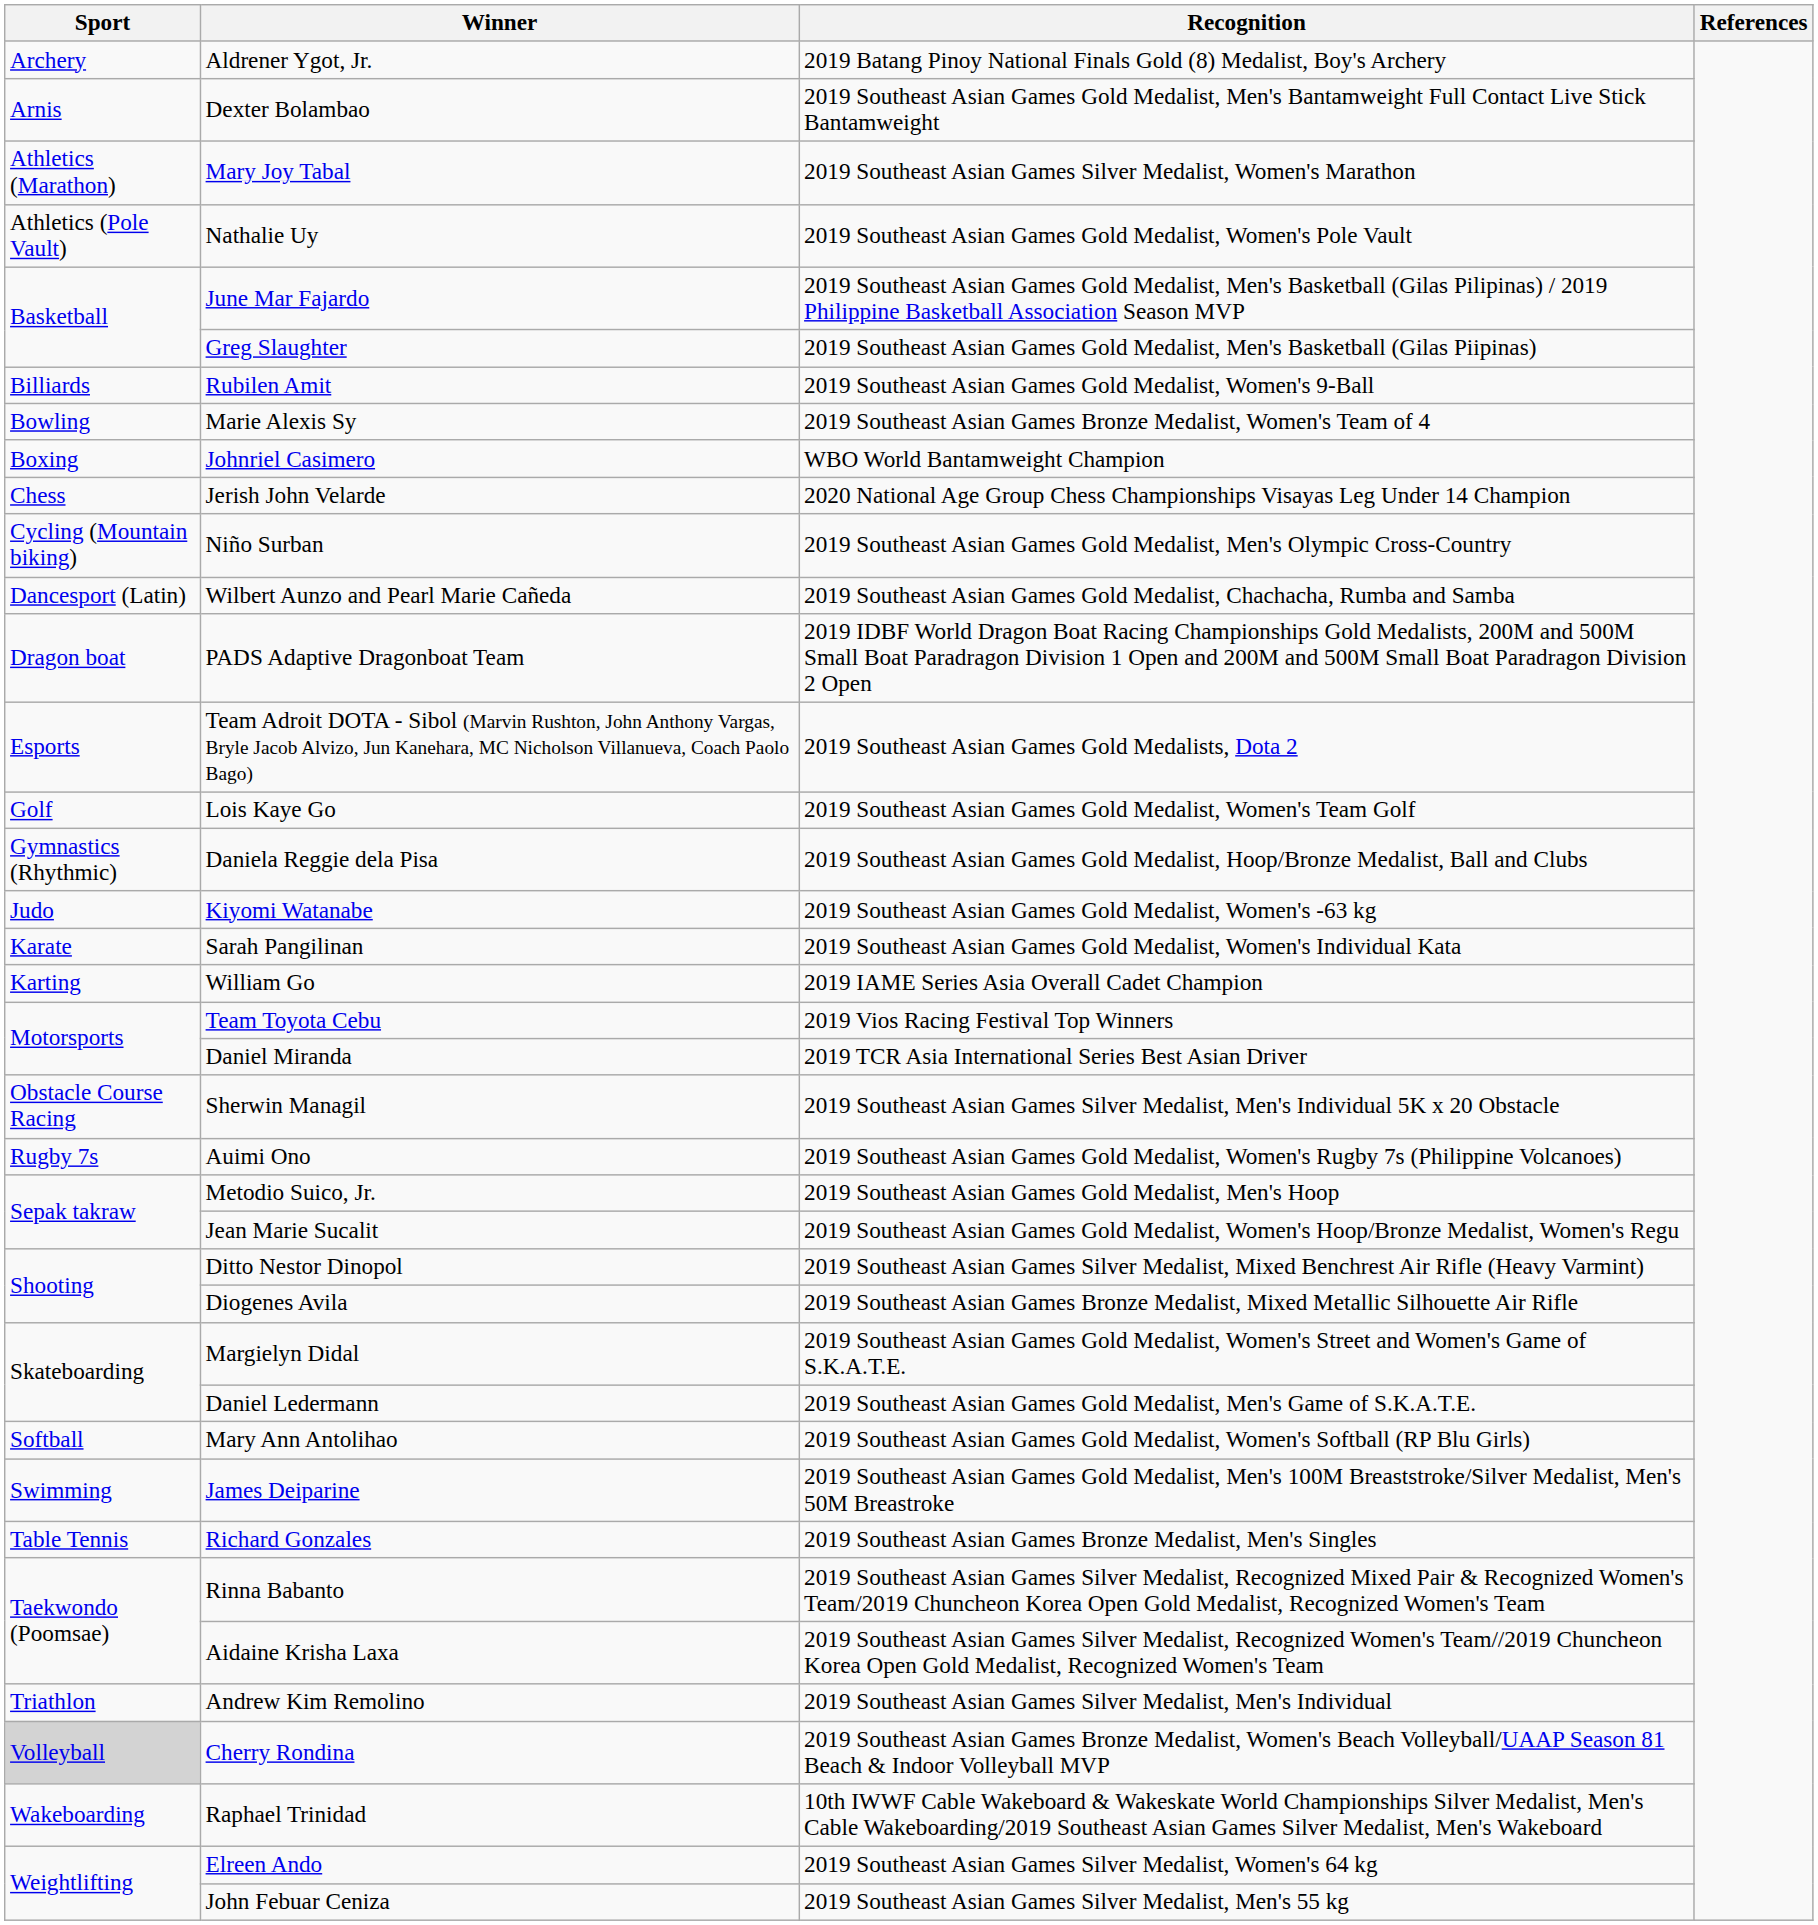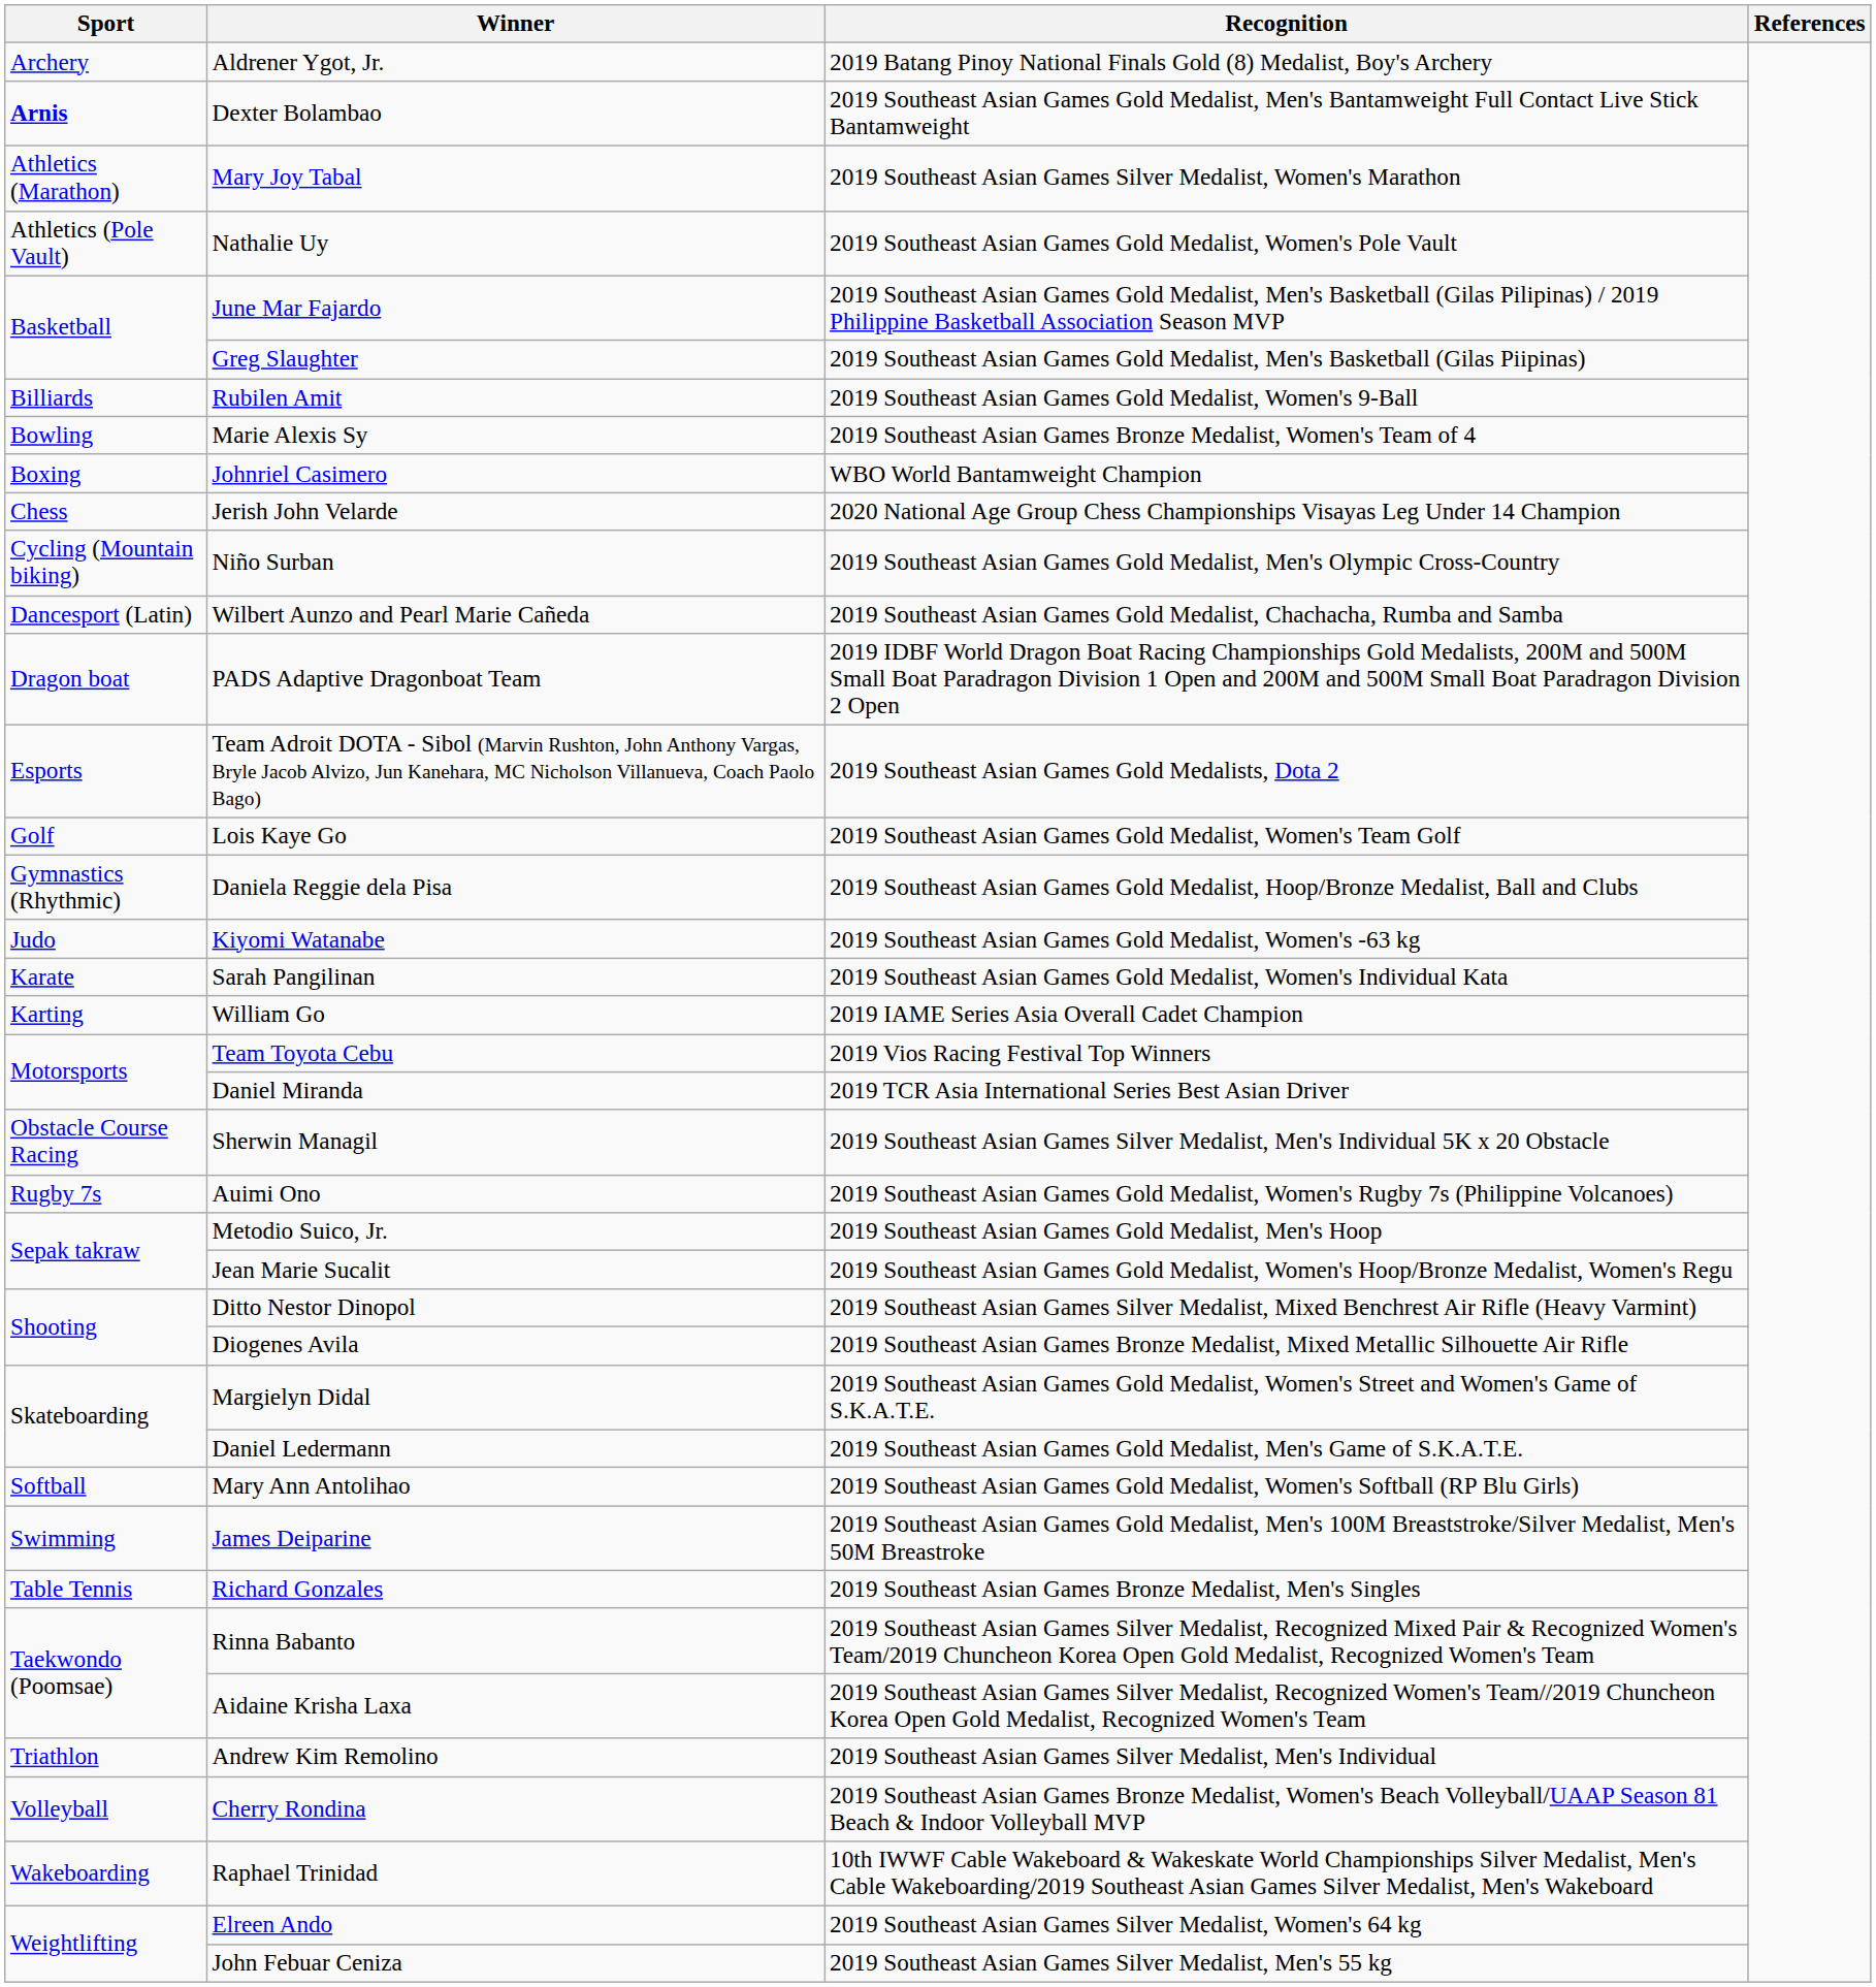Dexter Bolambao | Sport: normal -> bold
Cherry Rondina | Sport: lightgrey background -> no background
